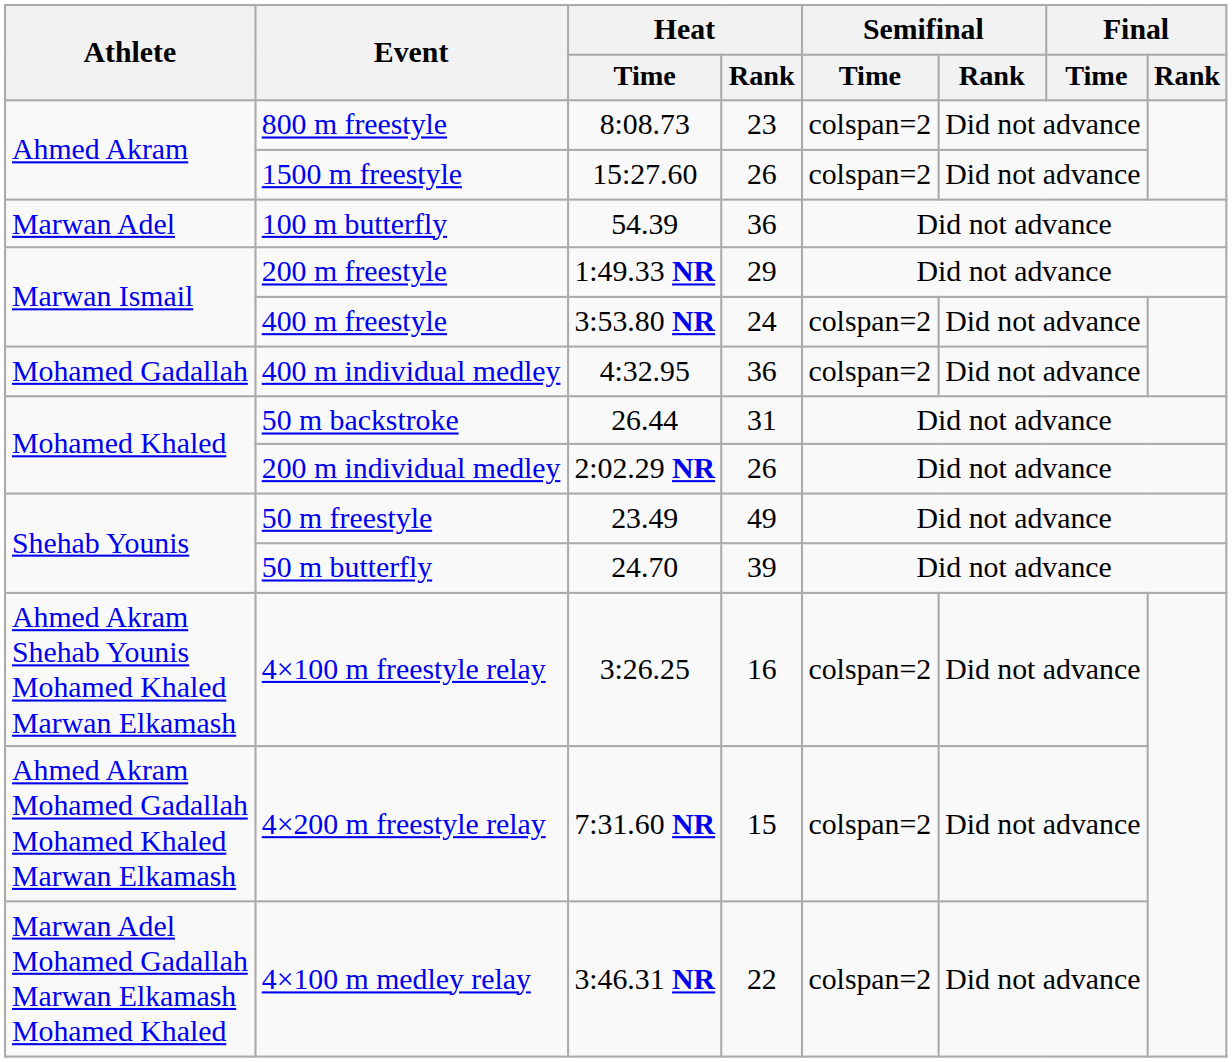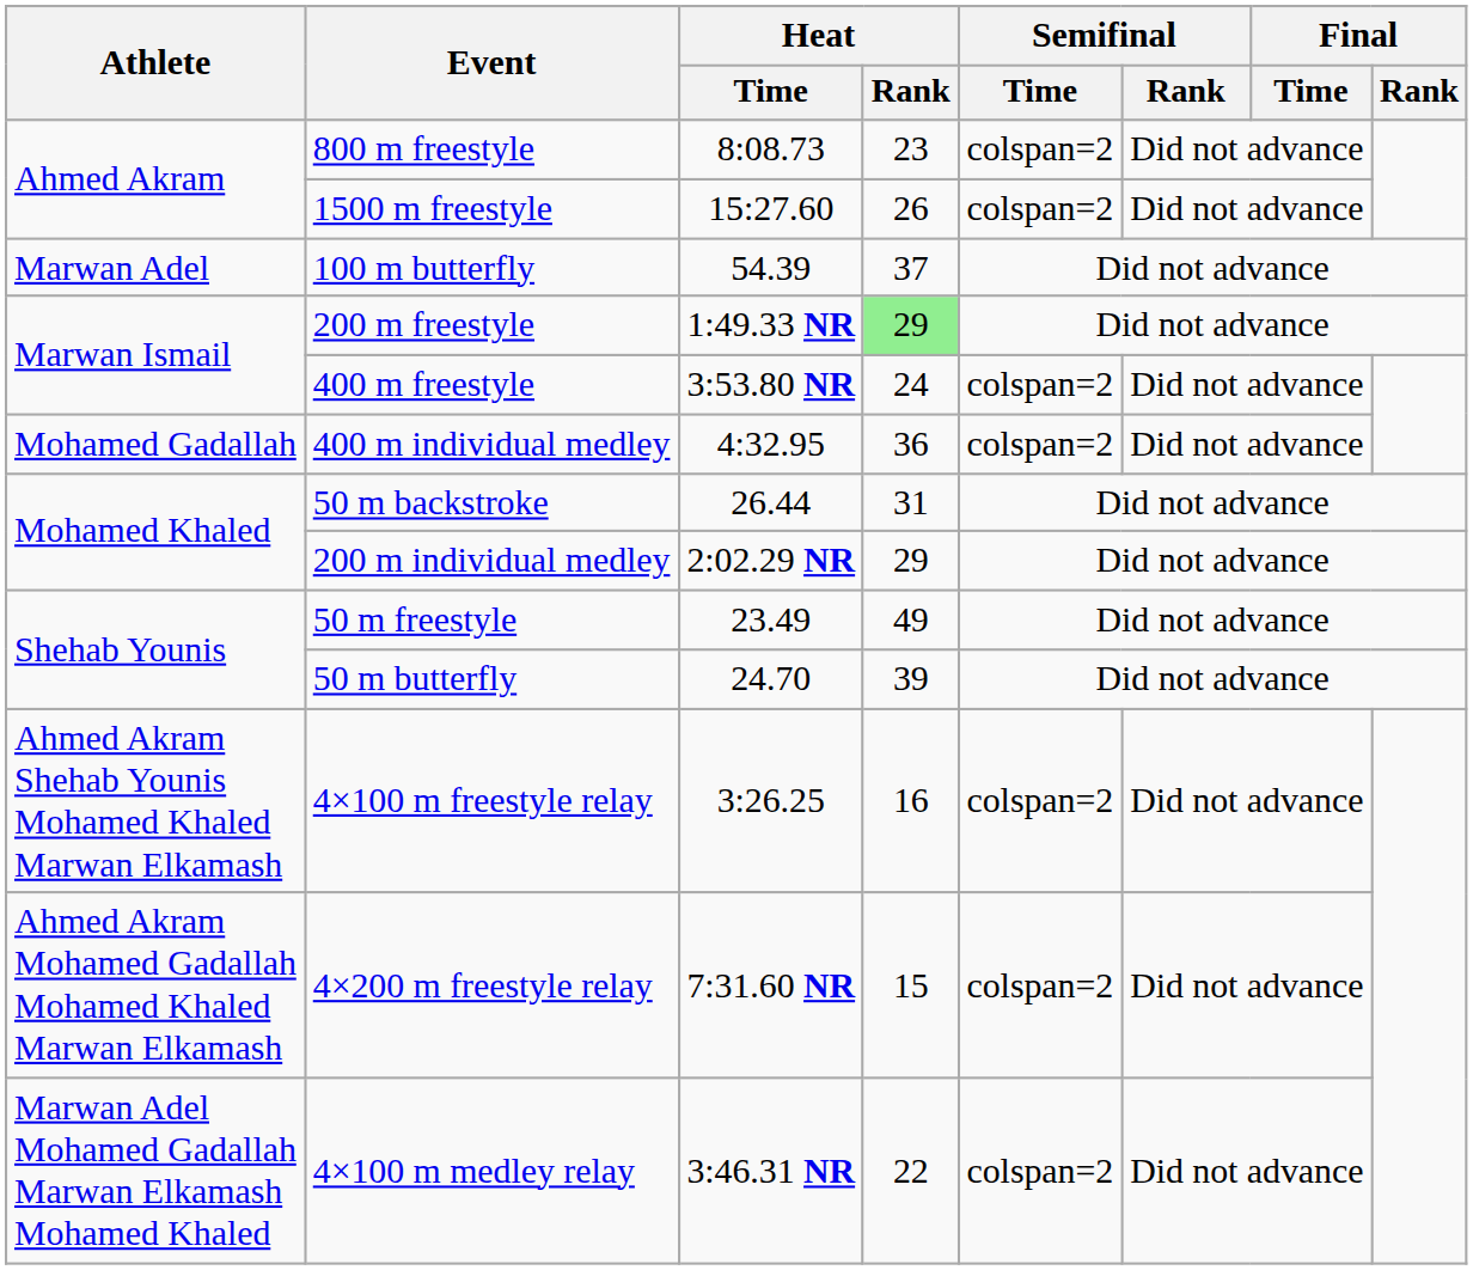100 m butterfly | Heat / Rank: 36 -> 37
200 m freestyle | Heat / Rank: no background -> lightgreen background
200 m individual medley | Heat / Rank: 26 -> 29
